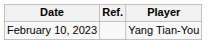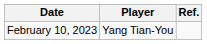columns swapped: Player <-> Ref.
